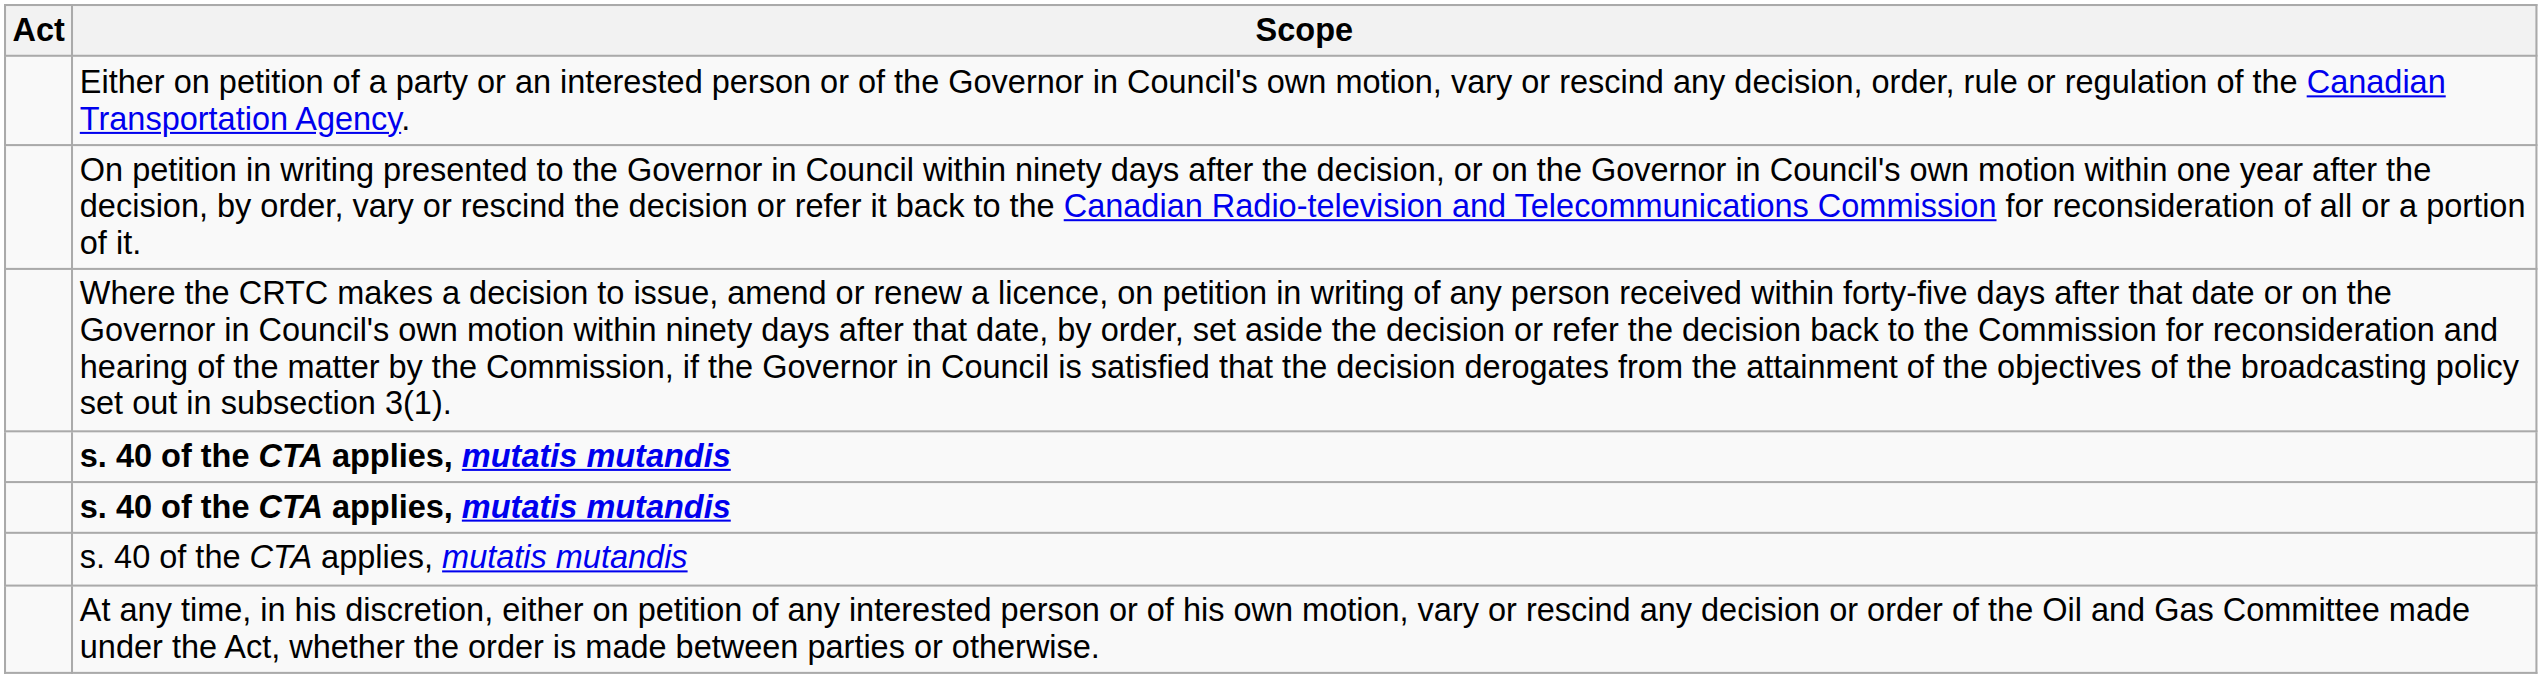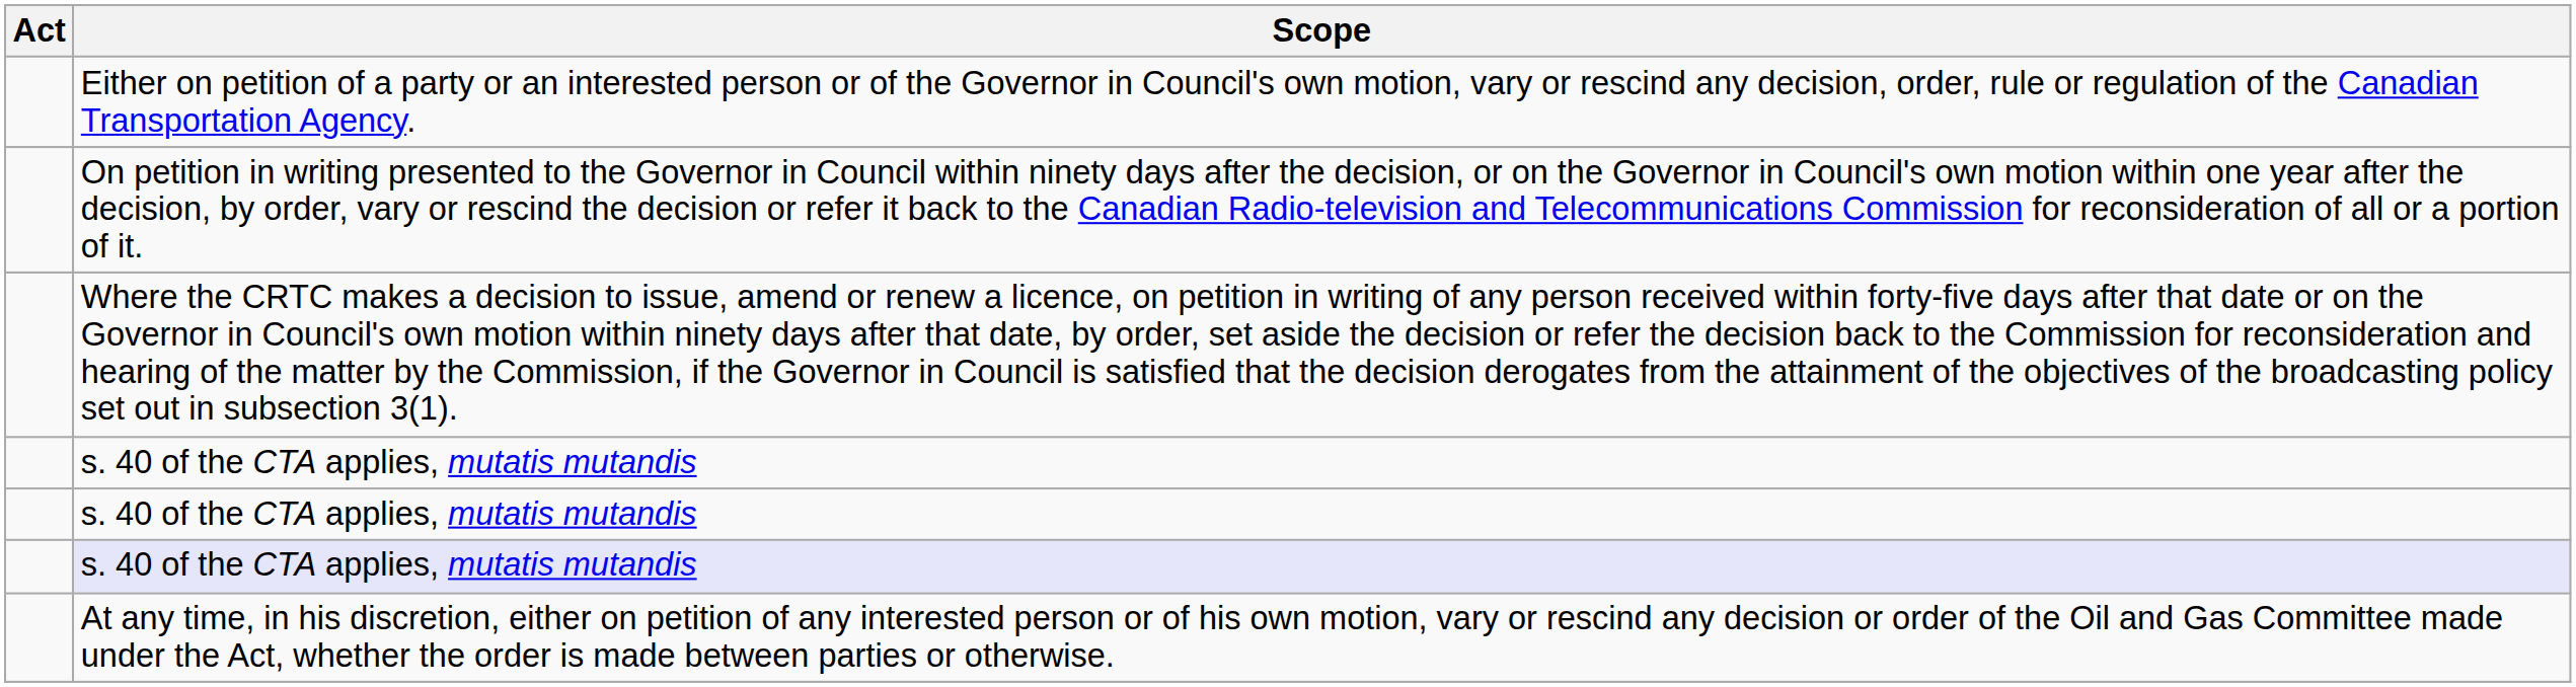row 5 | Scope: bold -> normal
row 6 | Scope: bold -> normal
row 7 | Scope: no background -> lavender background
